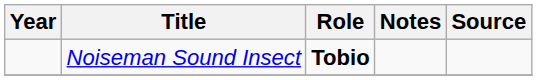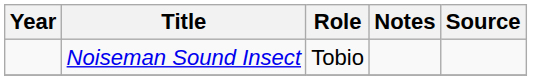Noiseman Sound Insect | Role: bold -> normal
